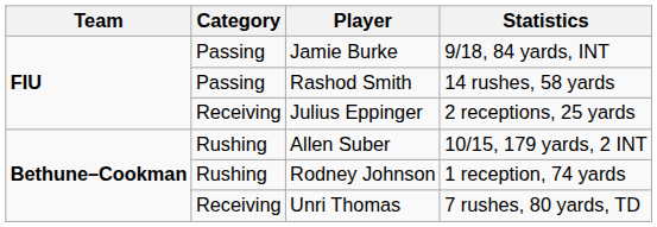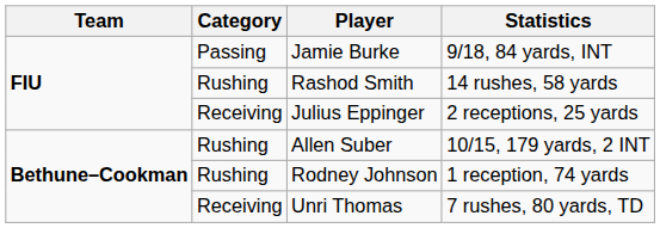Rashod Smith | Category: Passing -> Rushing
